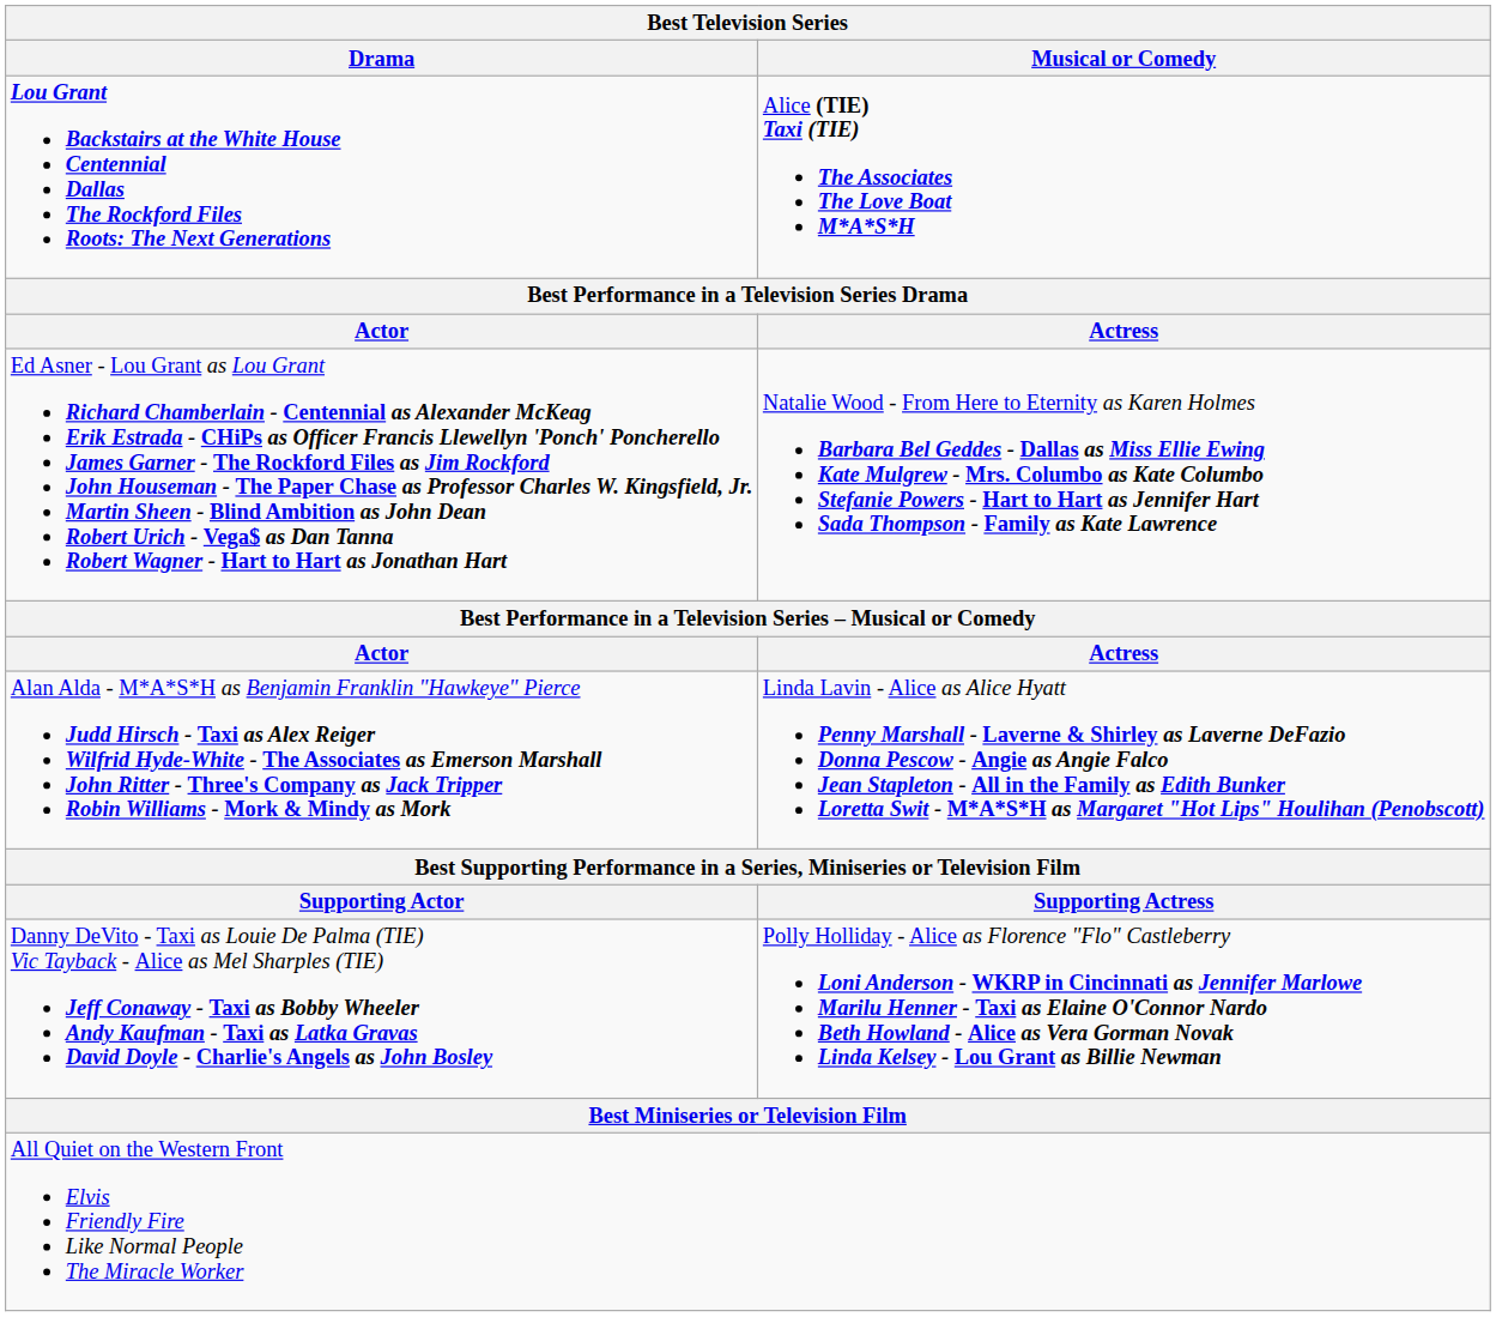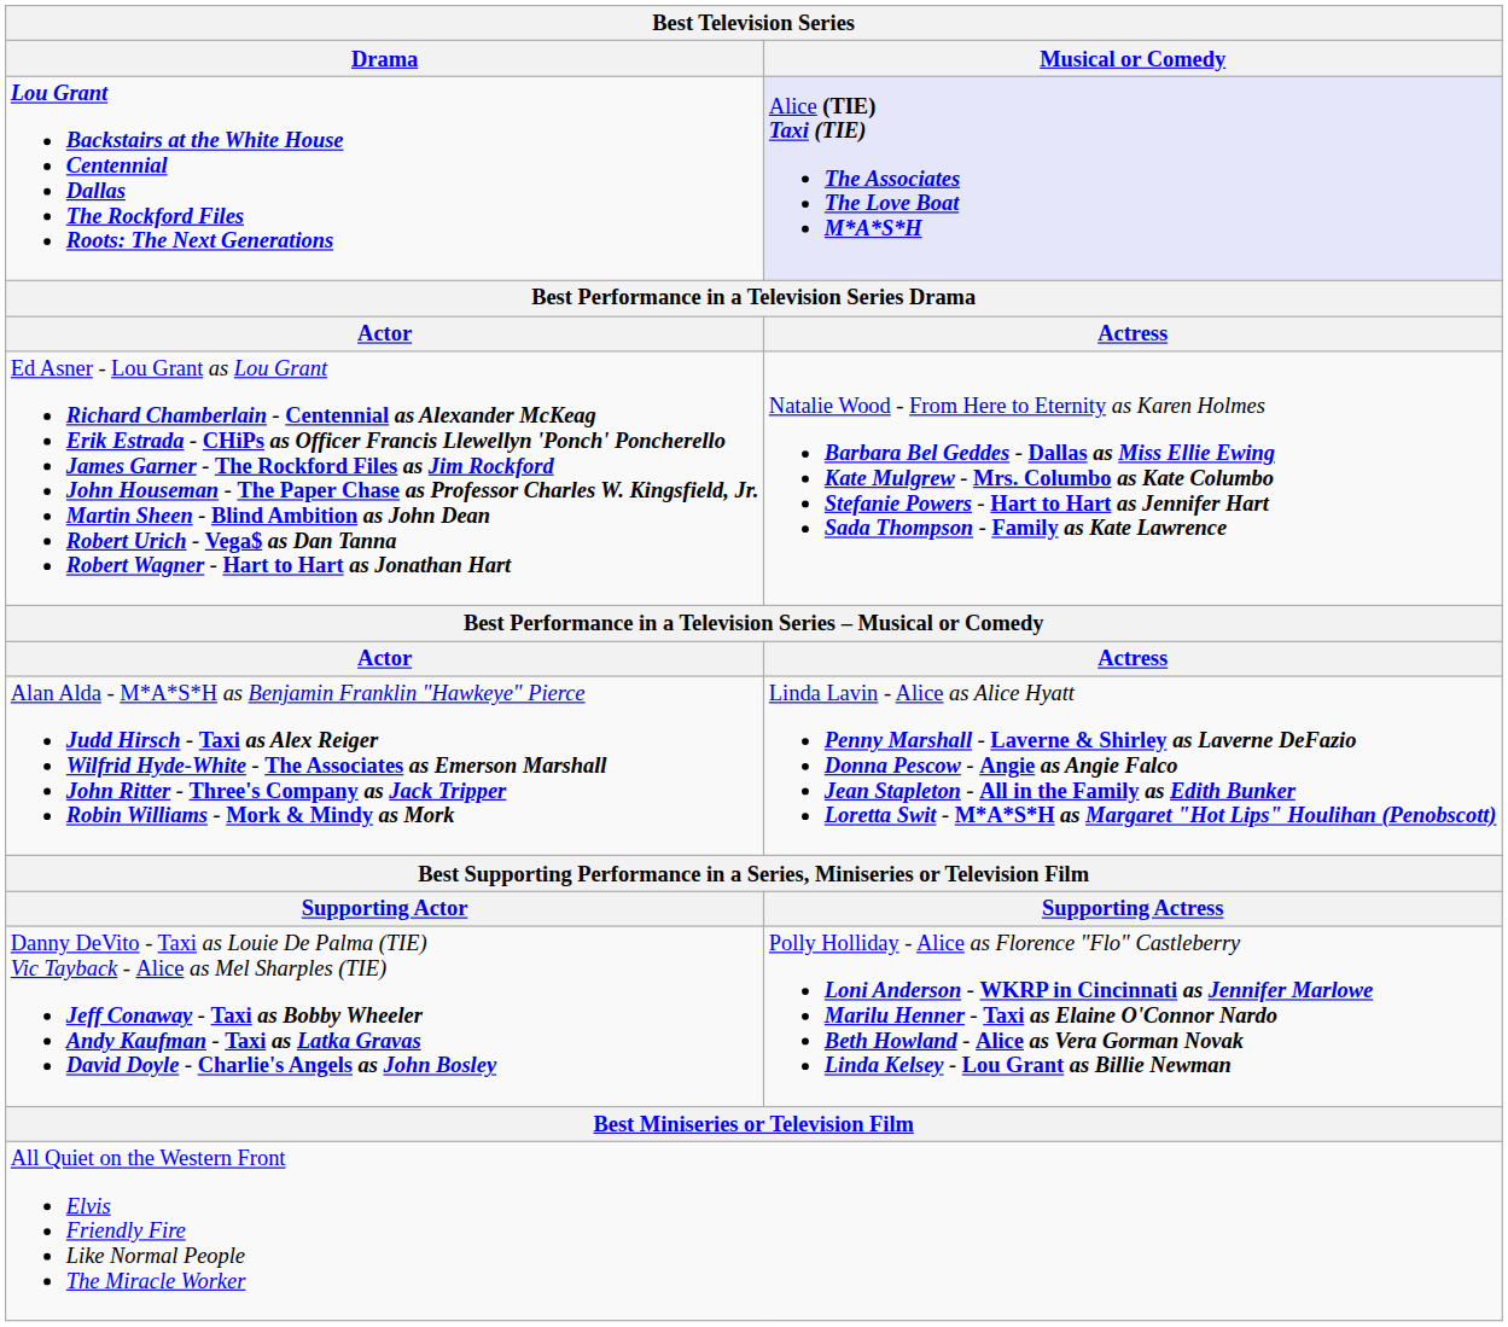row 3 | Musical or Comedy: no background -> lavender background
